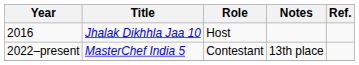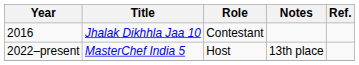2016 | Role: Host -> Contestant
2022–present | Role: Contestant -> Host
